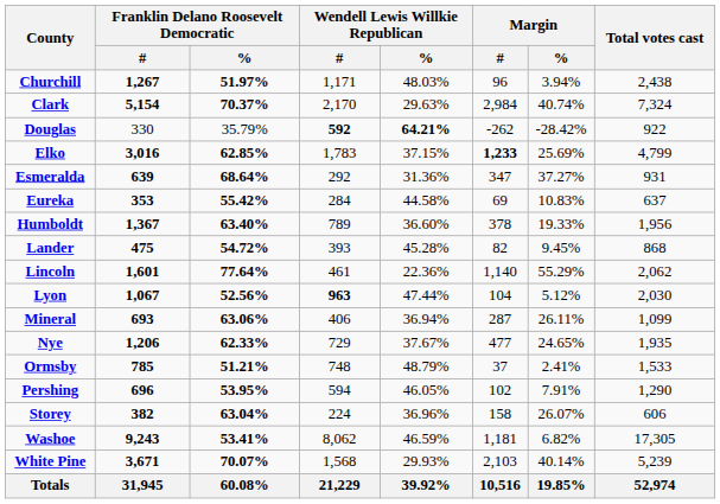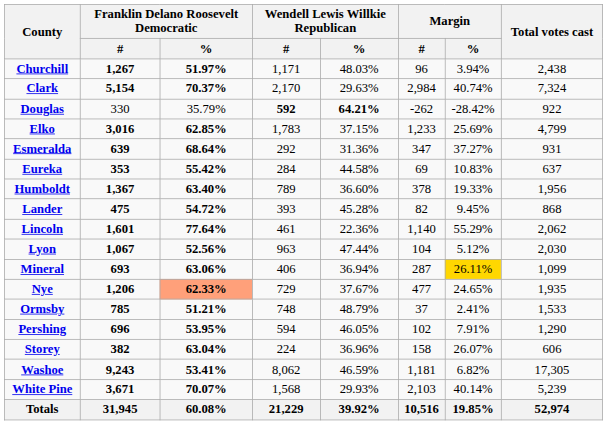Elko | Margin / #: bold -> normal
Lyon | Wendell Lewis Willkie Republican / #: bold -> normal
Mineral | Margin / %: no background -> gold background
Nye | Franklin Delano Roosevelt Democratic / %: no background -> lightsalmon background
